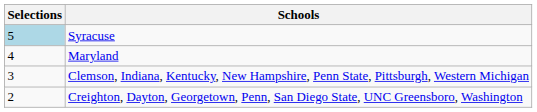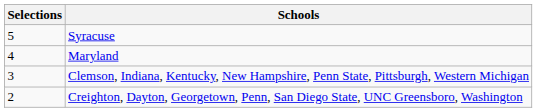Syracuse | Selections: lightblue background -> no background
